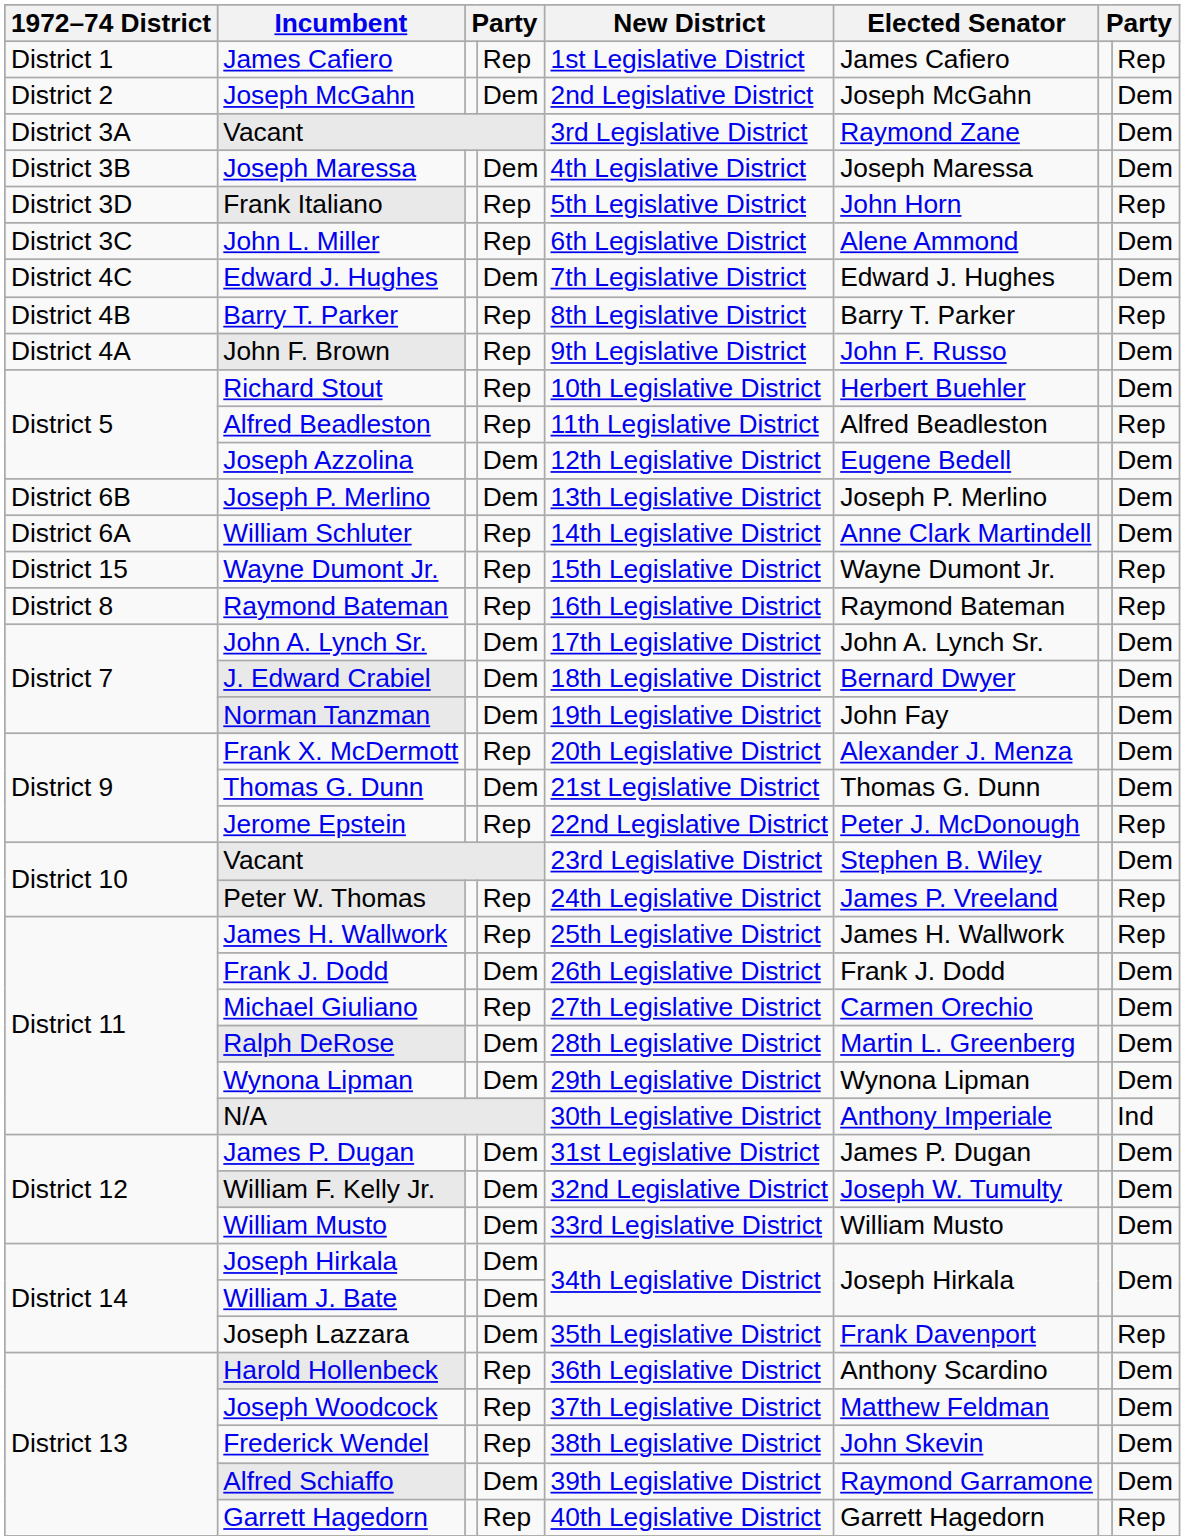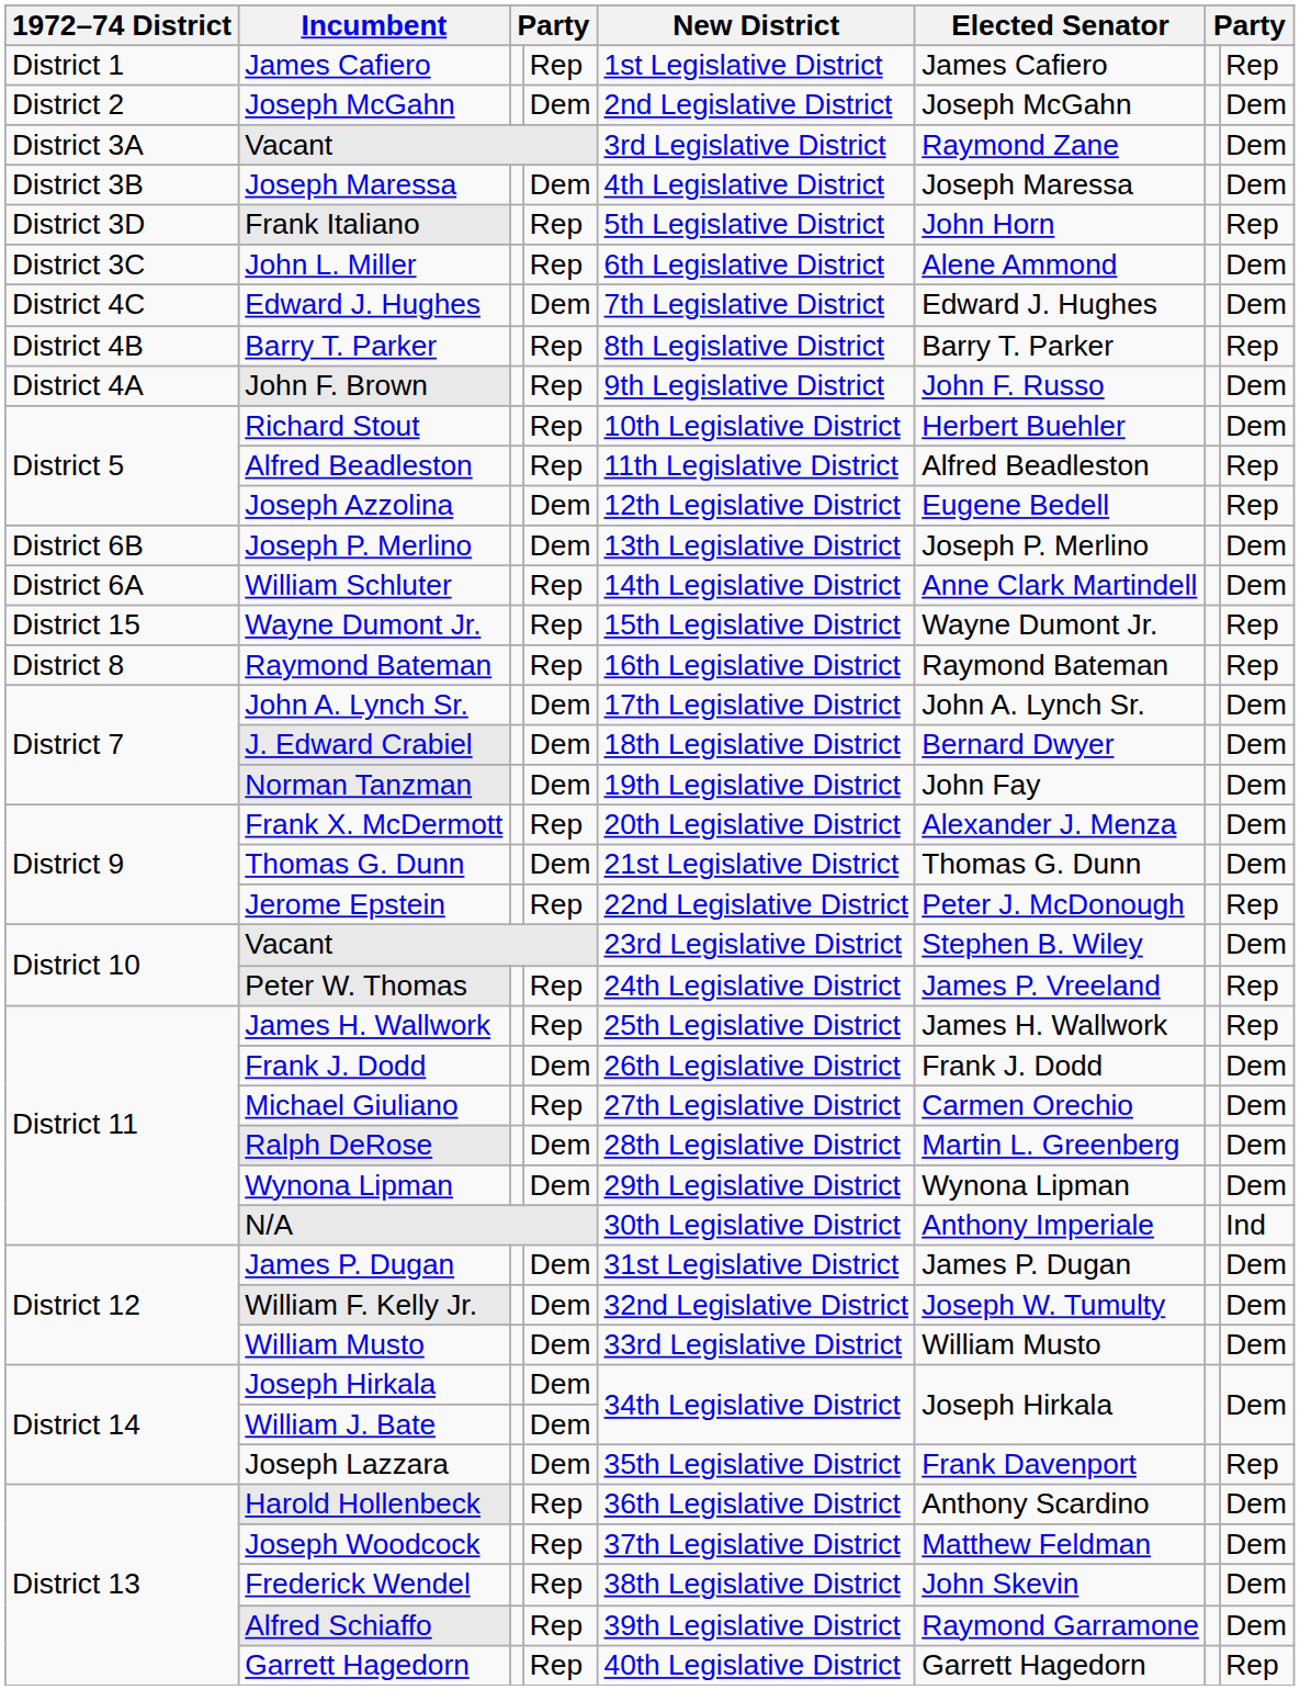Joseph Azzolina | column 8: Dem -> Rep
Alfred Schiaffo | column 4: Dem -> Rep
